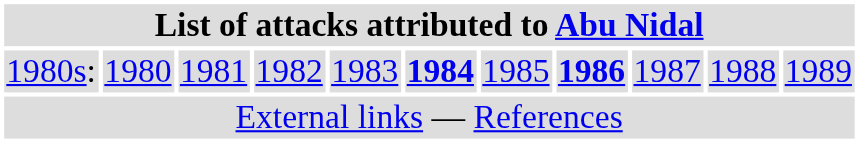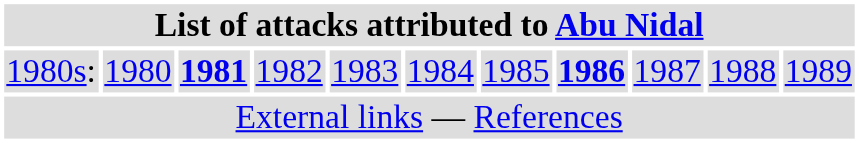1980s: | column 3: normal -> bold
1980s: | column 6: bold -> normal
